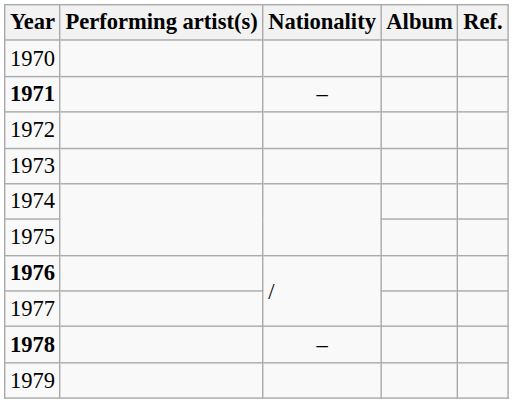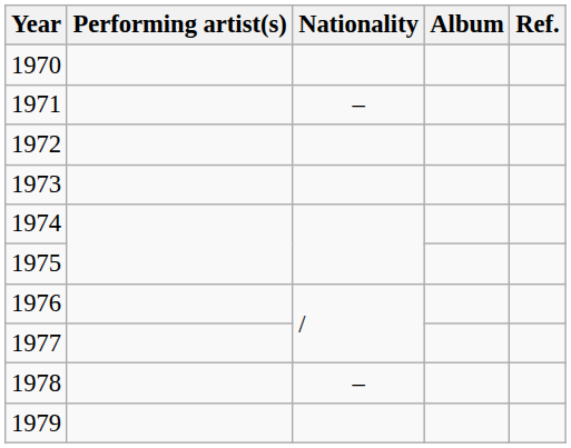1971 | Year: bold -> normal
1976 | Year: bold -> normal
1978 | Year: bold -> normal
